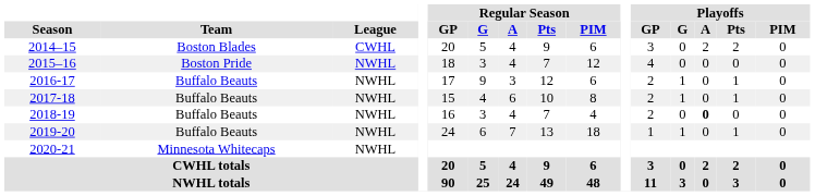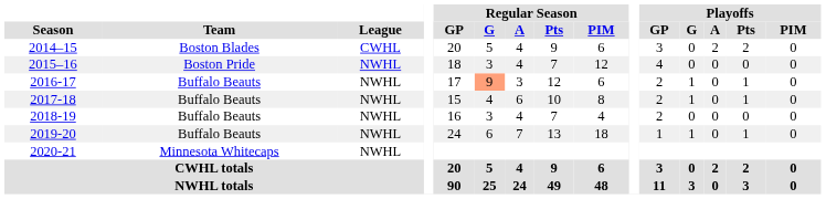2016-17 | Regular Season / G: no background -> lightsalmon background
2018-19 | Playoffs / A: bold -> normal
